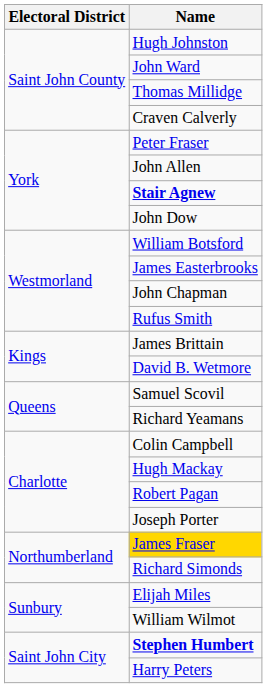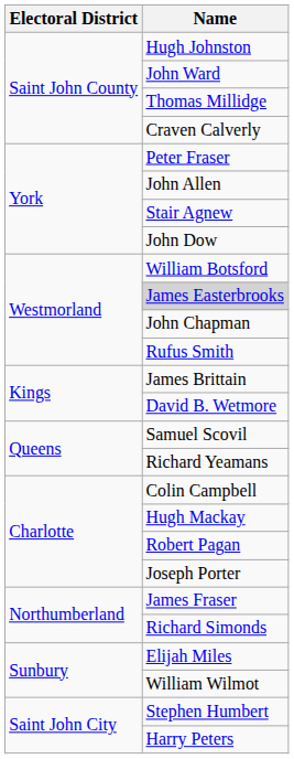Stair Agnew | Name: bold -> normal
James Easterbrooks | Name: no background -> lightgrey background
James Fraser | Name: gold background -> no background
Stephen Humbert | Name: bold -> normal
